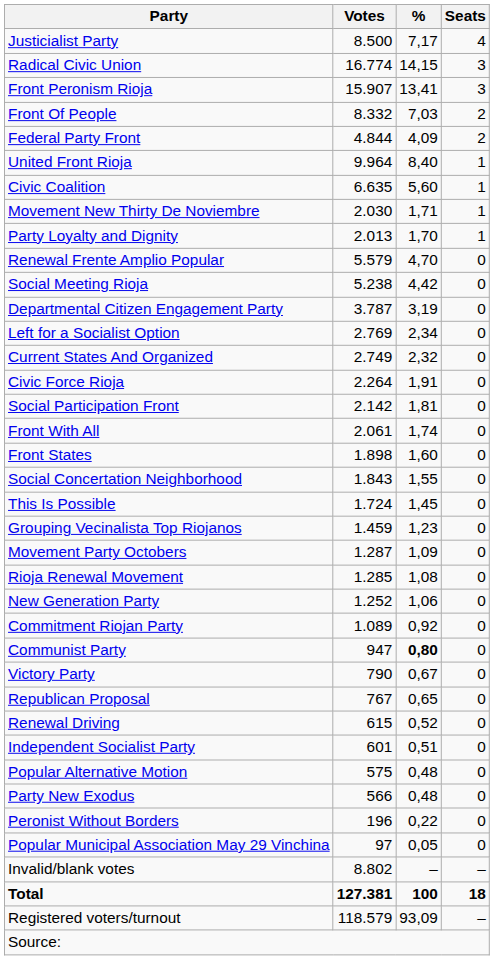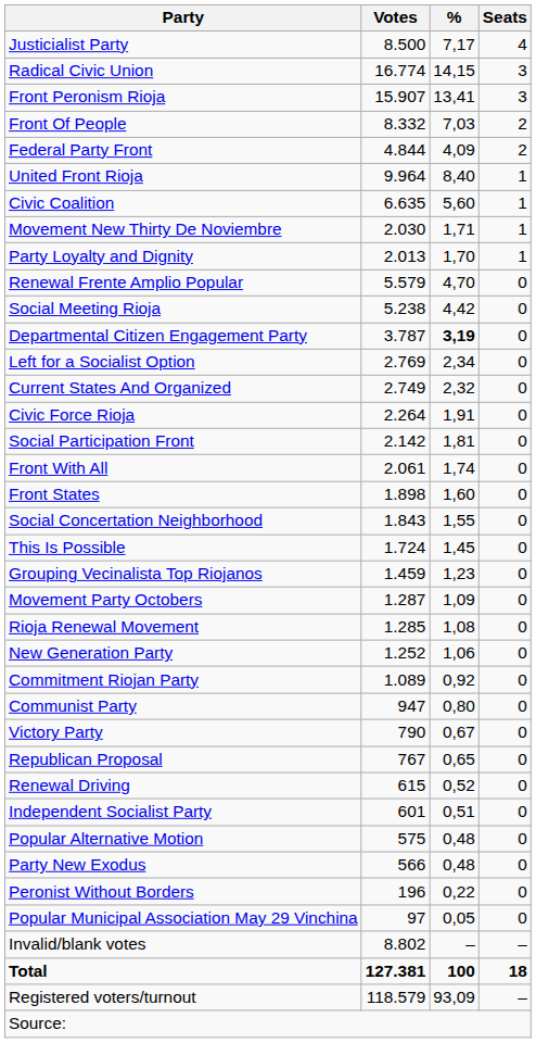Departmental Citizen Engagement Party | %: normal -> bold
Communist Party | %: bold -> normal
